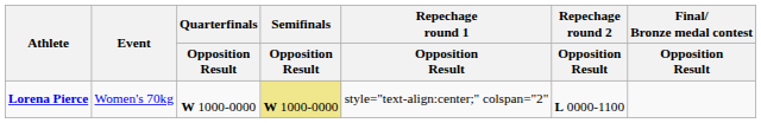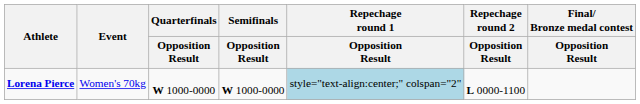Lorena Pierce | Semifinals / Opposition Result: khaki background -> no background
Lorena Pierce | Repechage round 1 / Opposition Result: no background -> lightblue background
